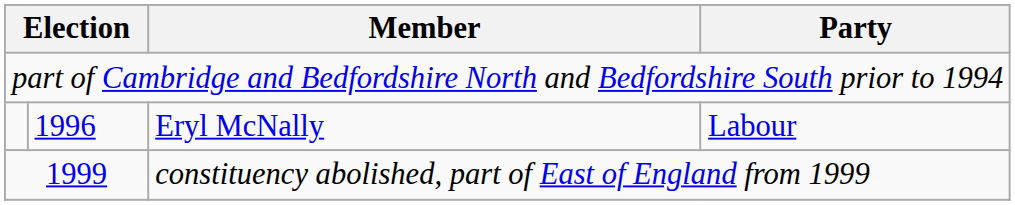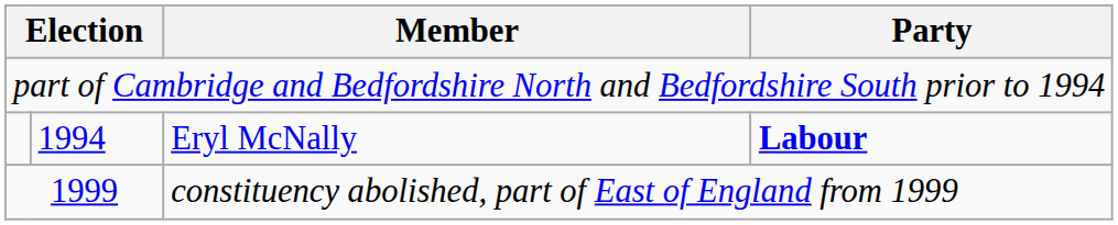Eryl McNally | column 2: 1996 -> 1994
Eryl McNally | Party: normal -> bold
